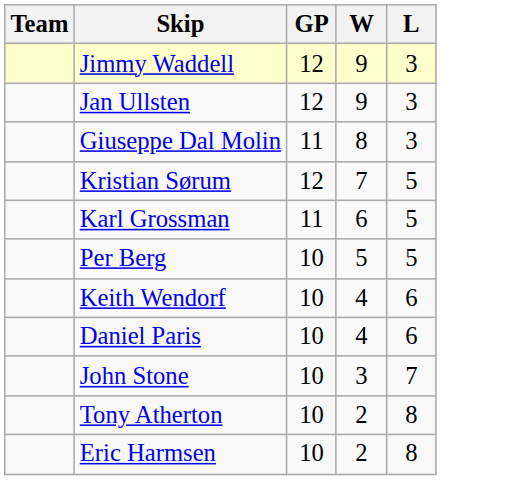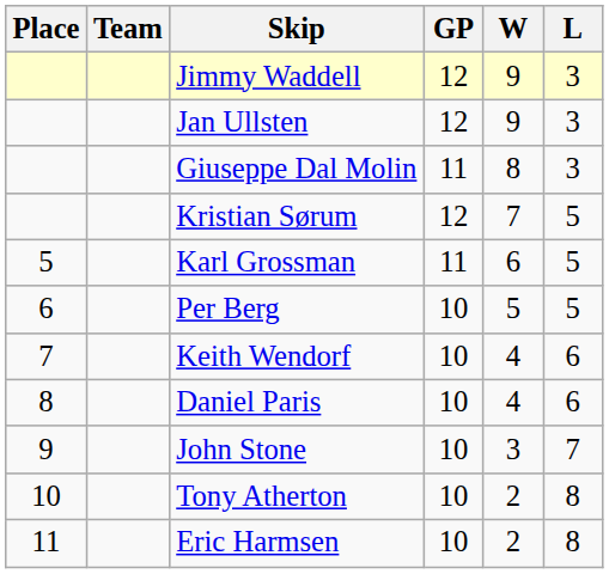+ column: Place | 5 | 6 | 7 | 8 | 9 | 10 | 11
